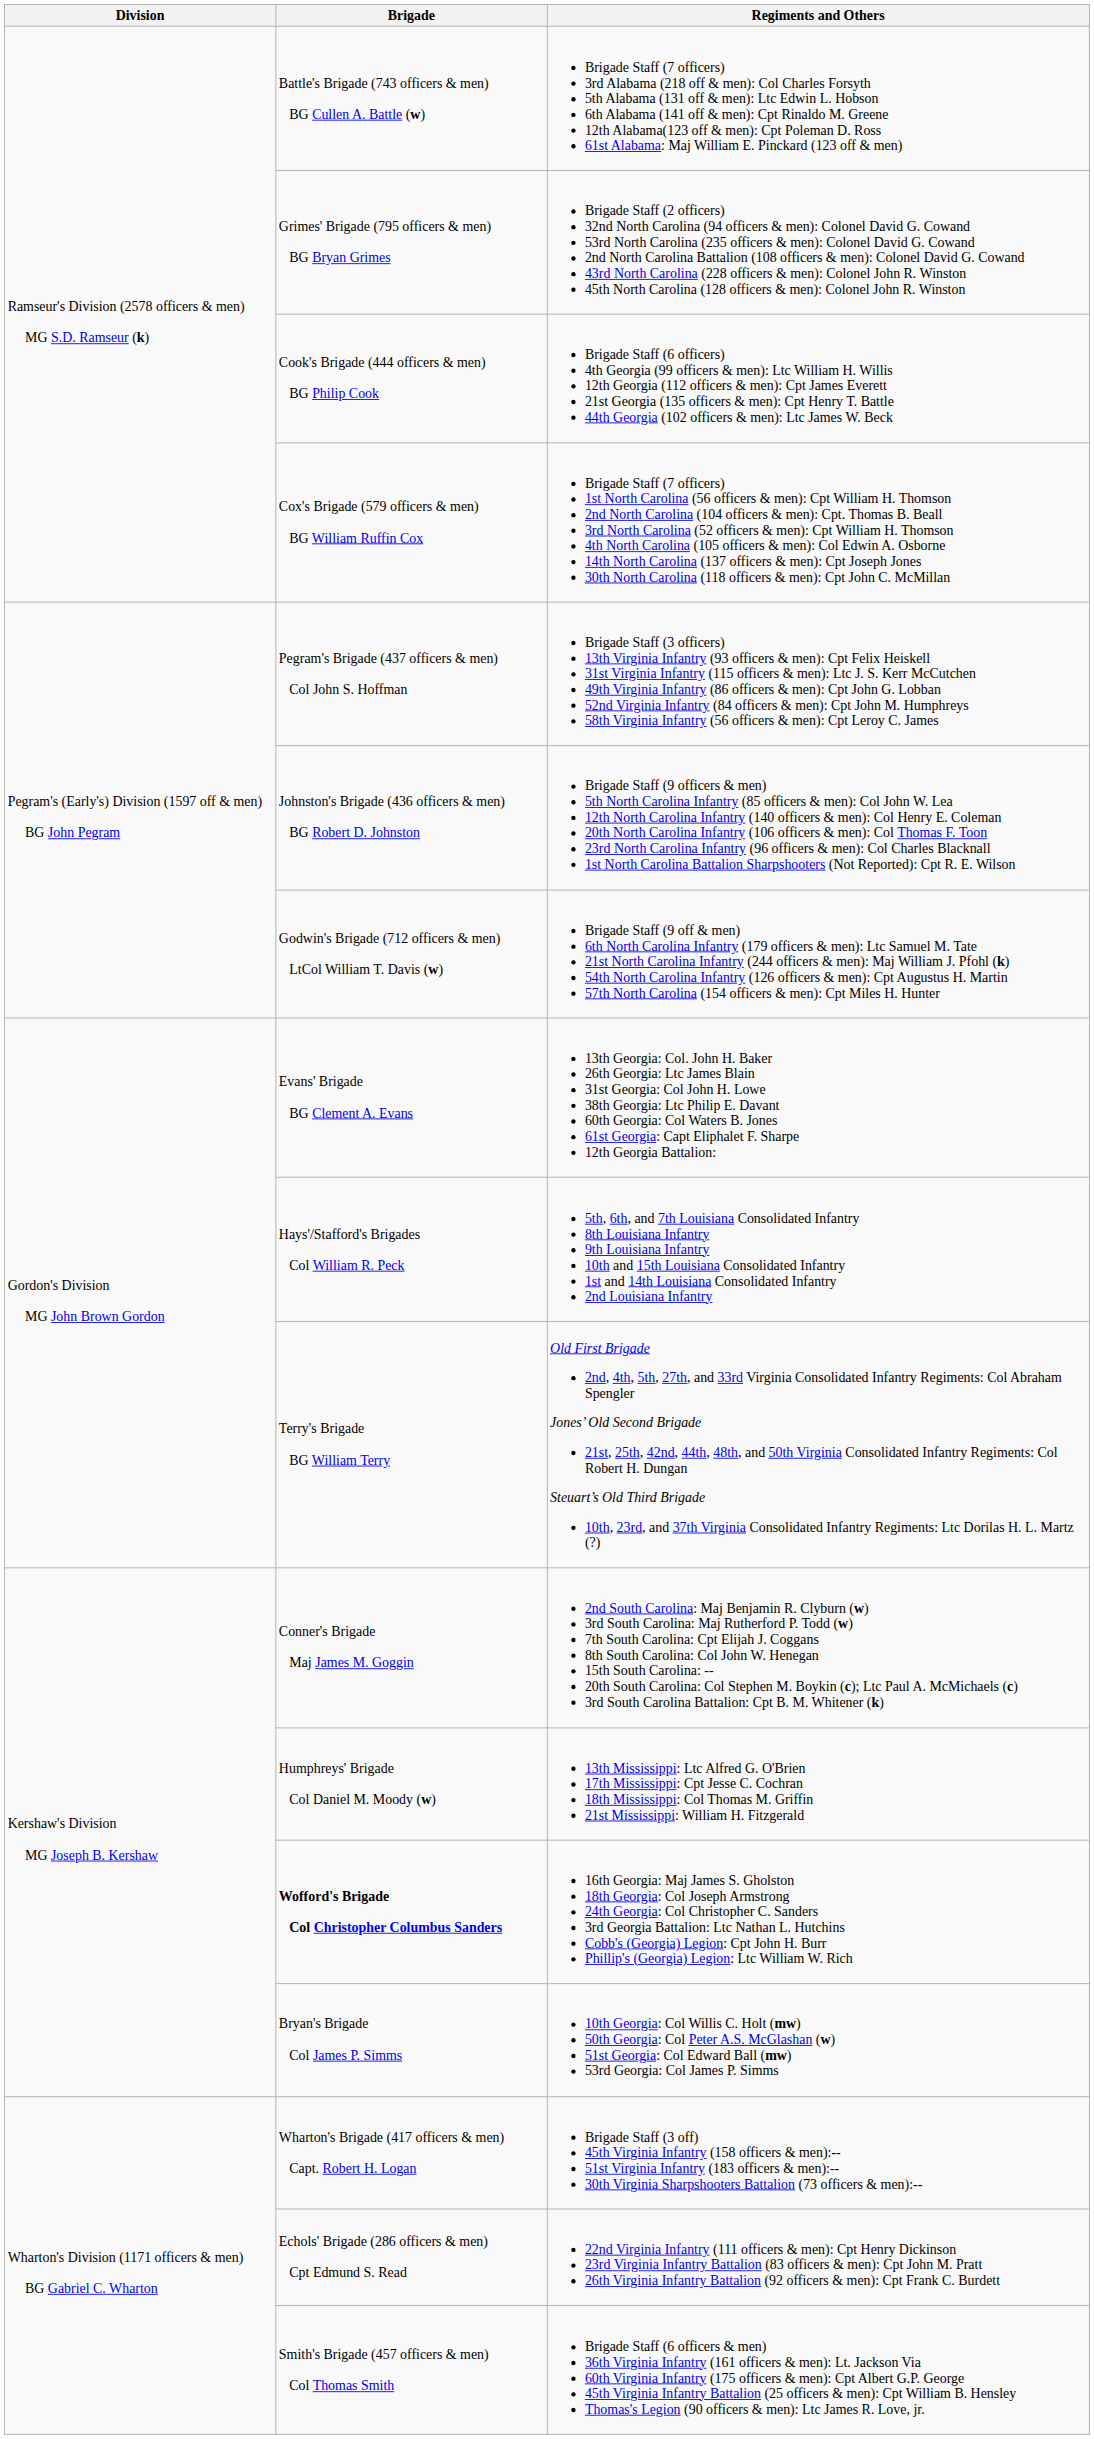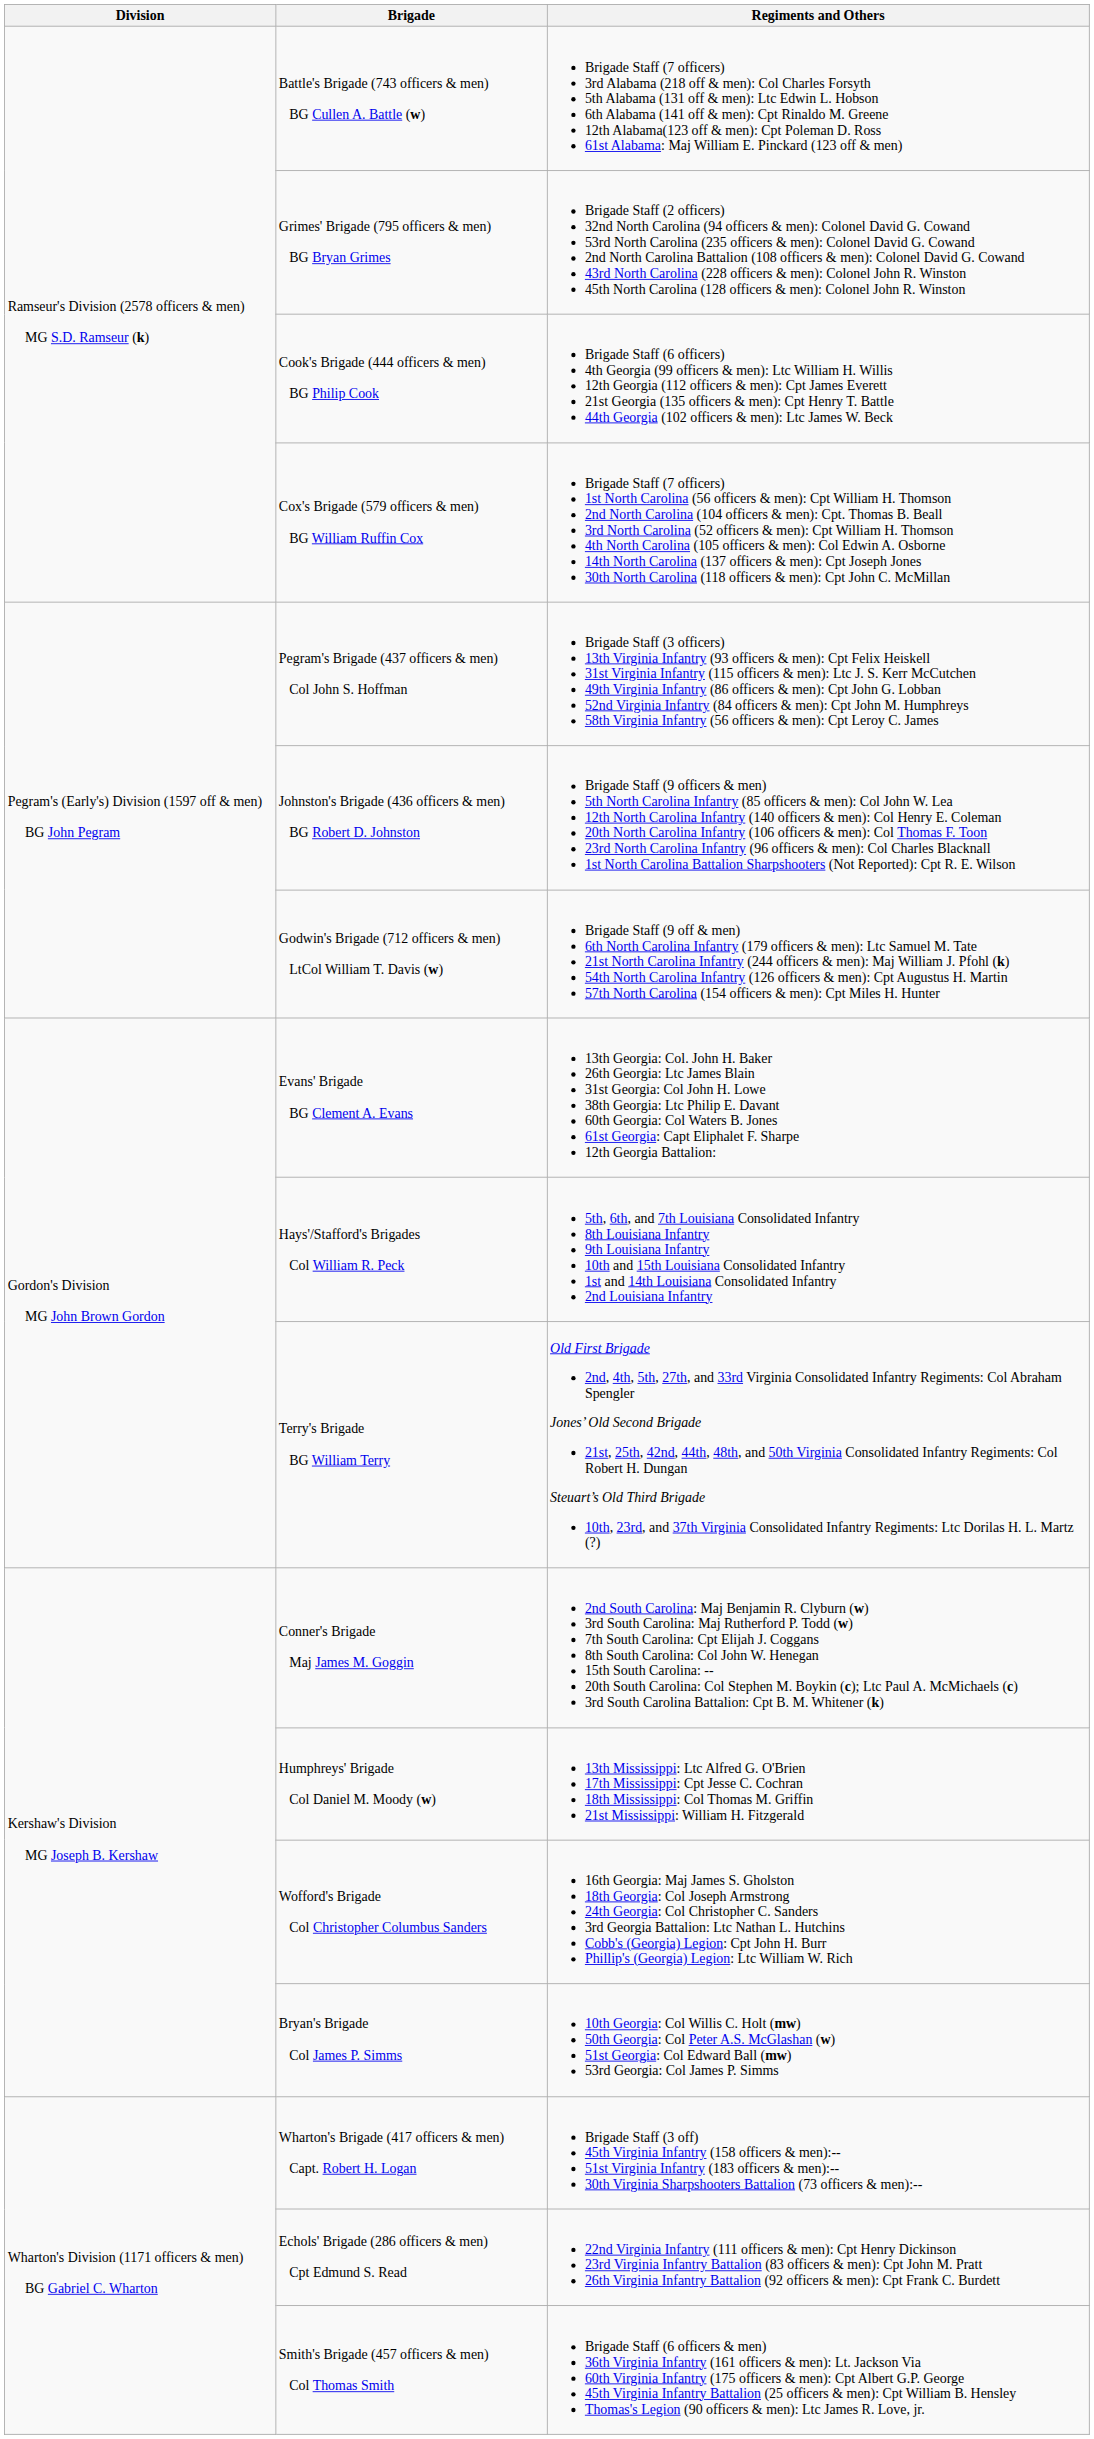Wofford's Brigade Col Christopher Columbus Sanders | Brigade: bold -> normal
